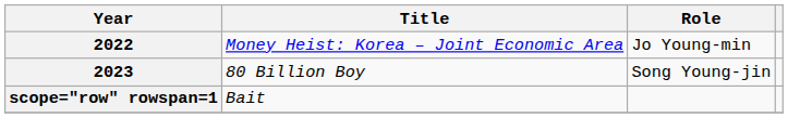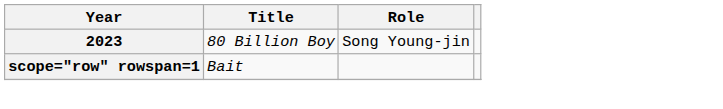- row: 2022 | Money Heist: Korea – Joint Economic Area | Jo Young-min
